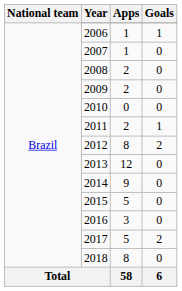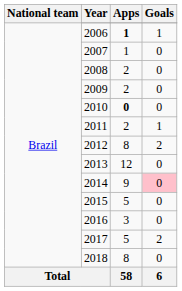2006 | Apps: normal -> bold
2010 | Apps: normal -> bold
2014 | Goals: no background -> pink background
